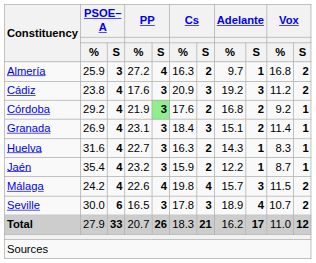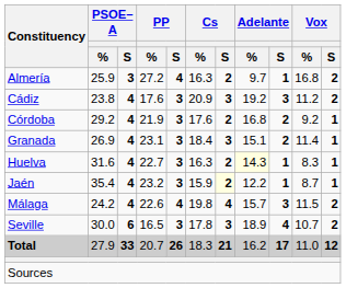Córdoba | PP / S: lightgreen background -> no background
Huelva | Adelante / %: no background -> lightyellow background
Jaén | Cs / S: no background -> lightyellow background
